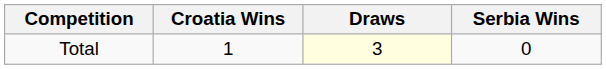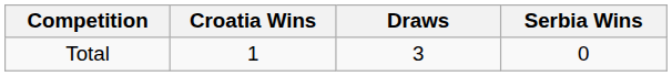row 2 | Draws: lightyellow background -> no background
